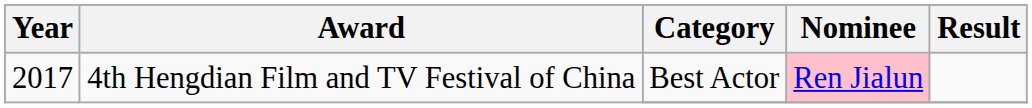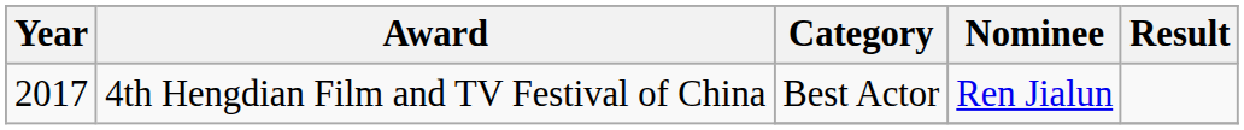4th Hengdian Film and TV Festival of China / Best Actor | Nominee: pink background -> no background
